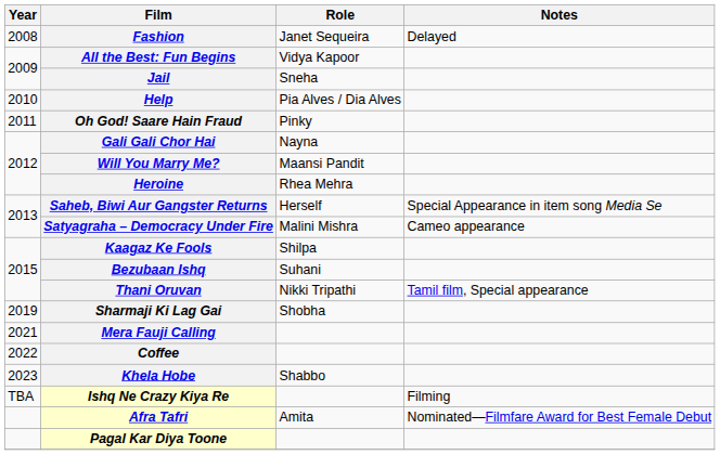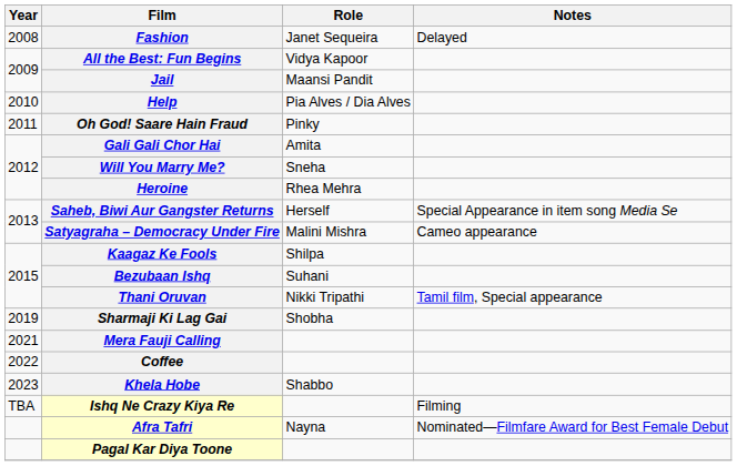Jail | Role: Sneha -> Maansi Pandit
Gali Gali Chor Hai | Role: Nayna -> Amita
Will You Marry Me? | Role: Maansi Pandit -> Sneha
Afra Tafri | Role: Amita -> Nayna
